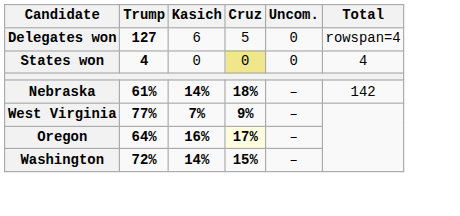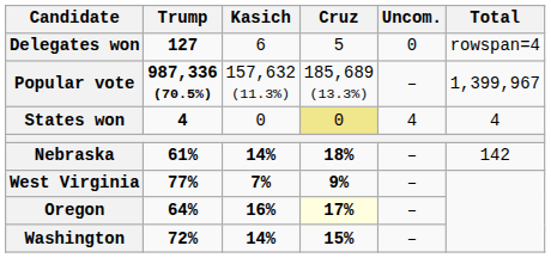+ row: Popular vote | 987,336 (70.5%) | 157,632 (11.3%) | 185,689 (13.3%) | – | 1,399,967
States won | Uncom.: 0 -> 4
